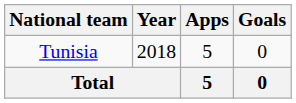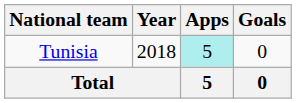Tunisia | Apps: no background -> paleturquoise background
